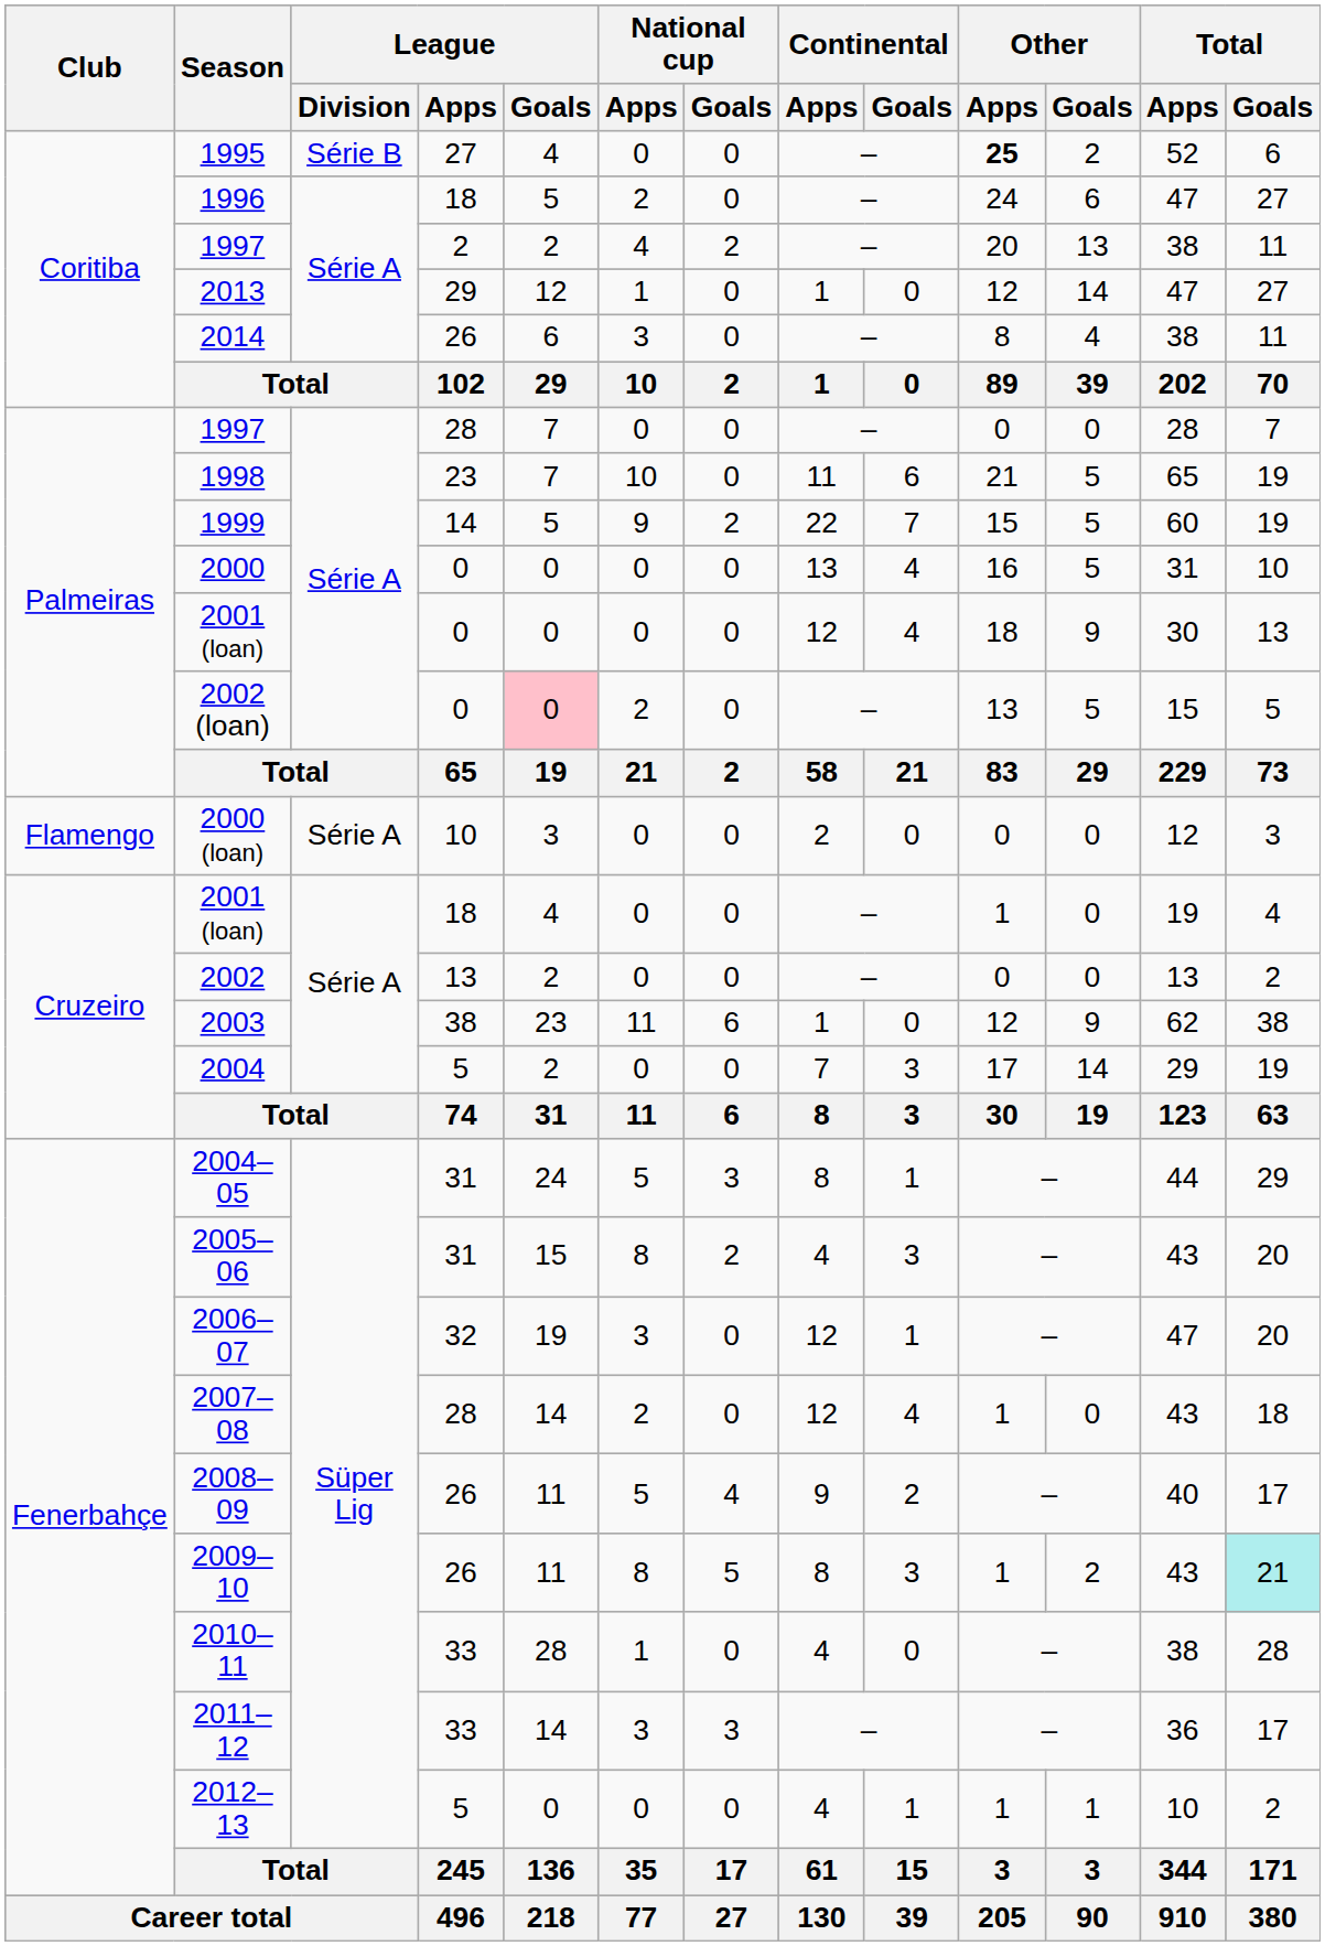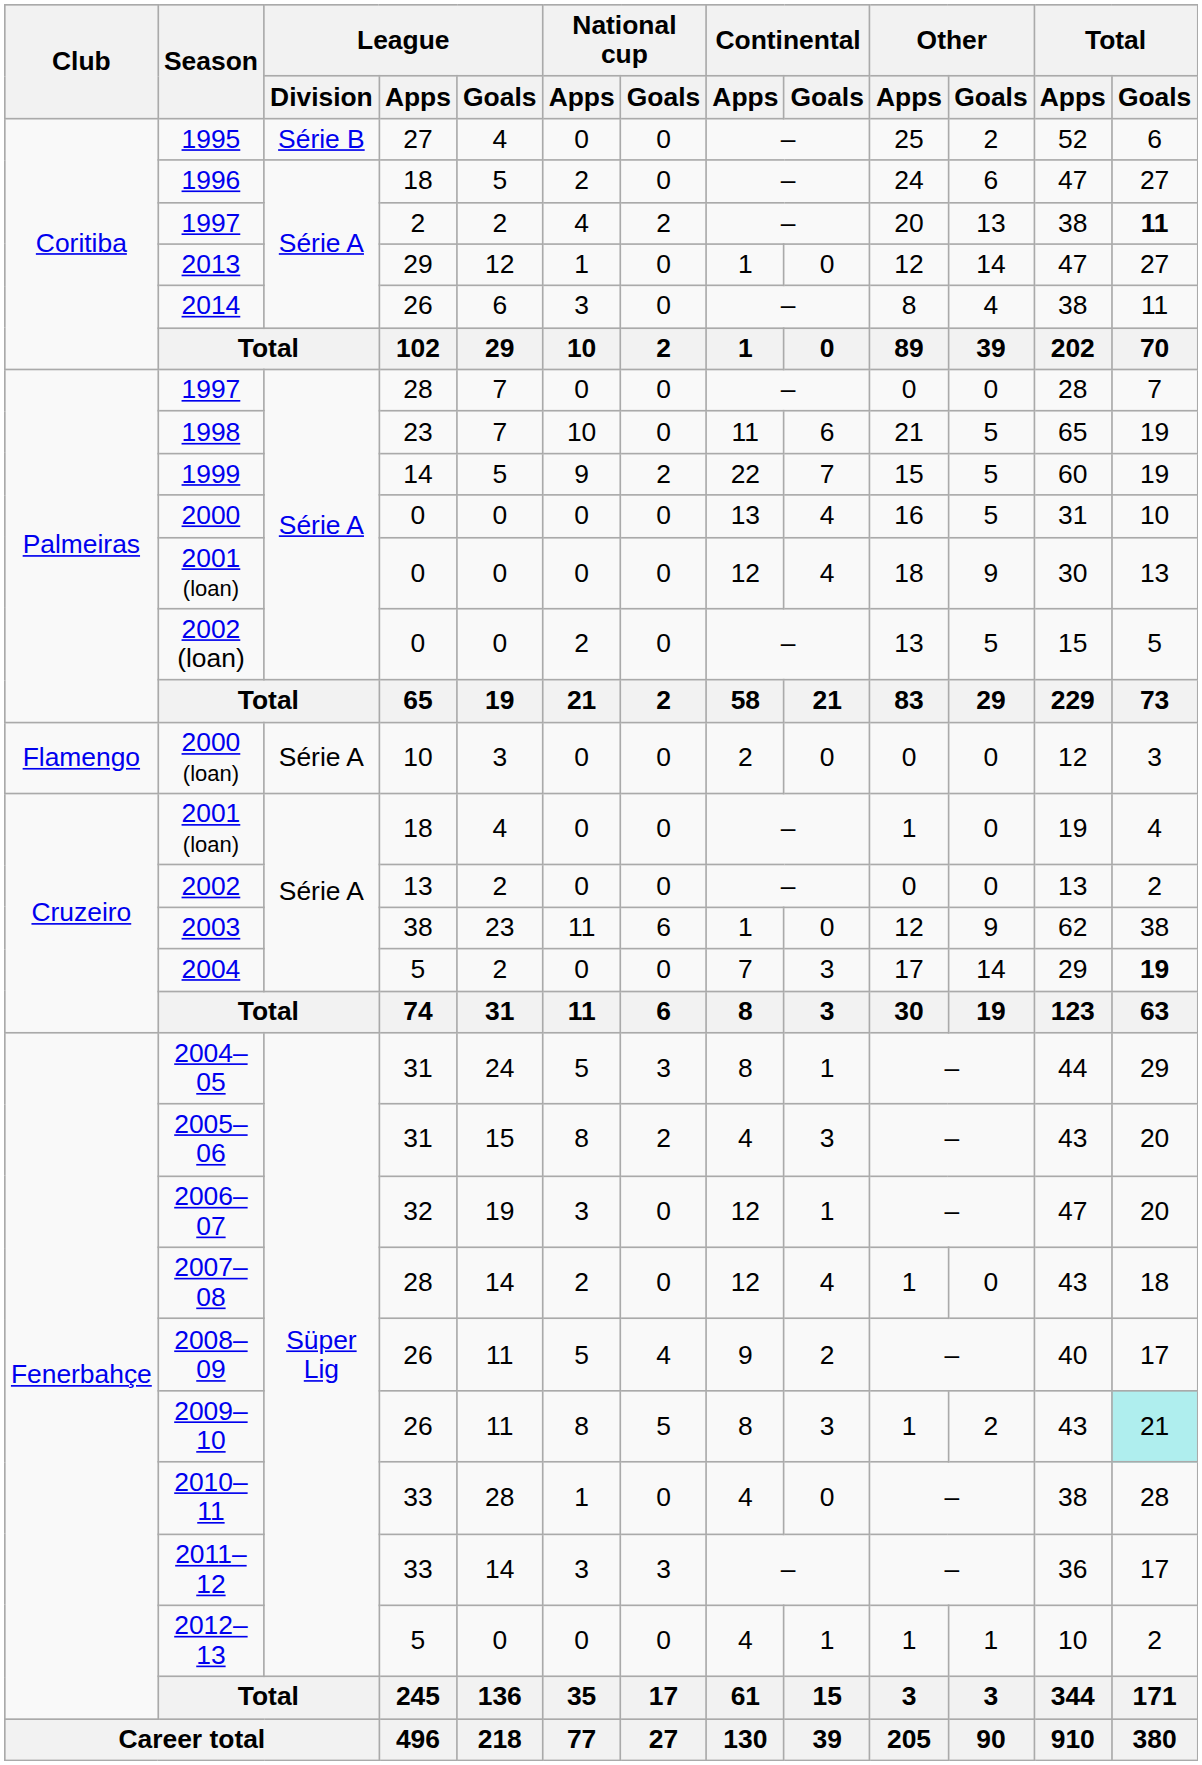1995 | Other / Apps: bold -> normal
1997 / 2 | Total / Goals: normal -> bold
2002 (loan) | League / Goals: pink background -> no background
2004 | Total / Goals: normal -> bold
